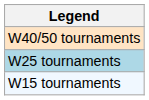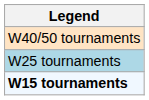row 4 | column 1: normal -> bold
